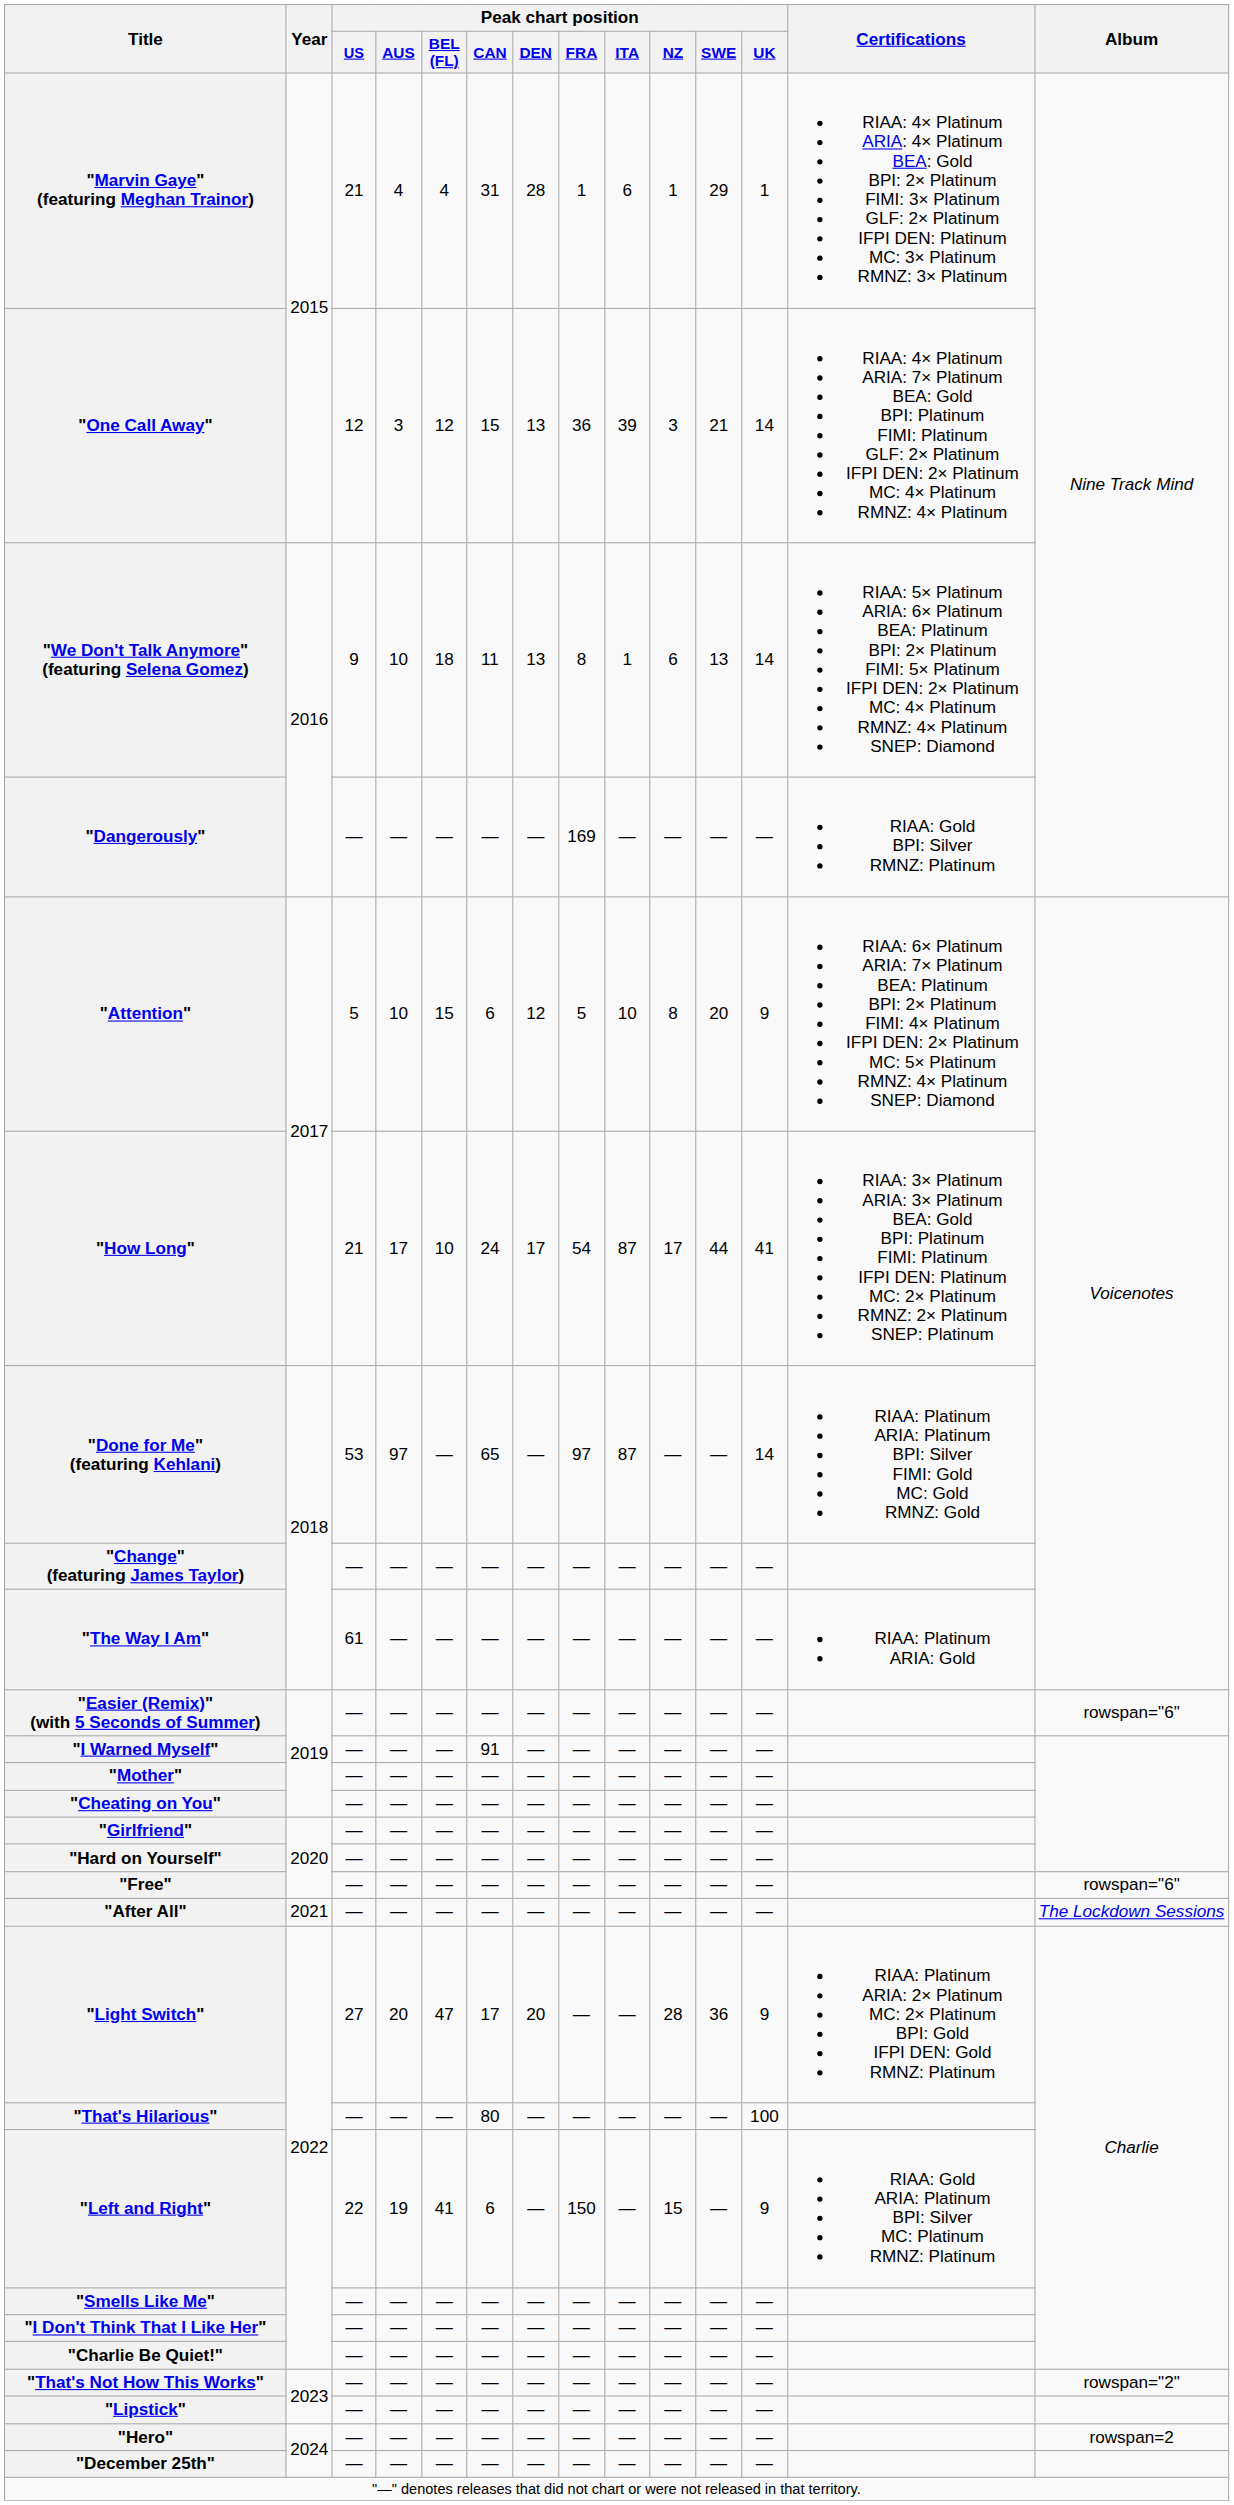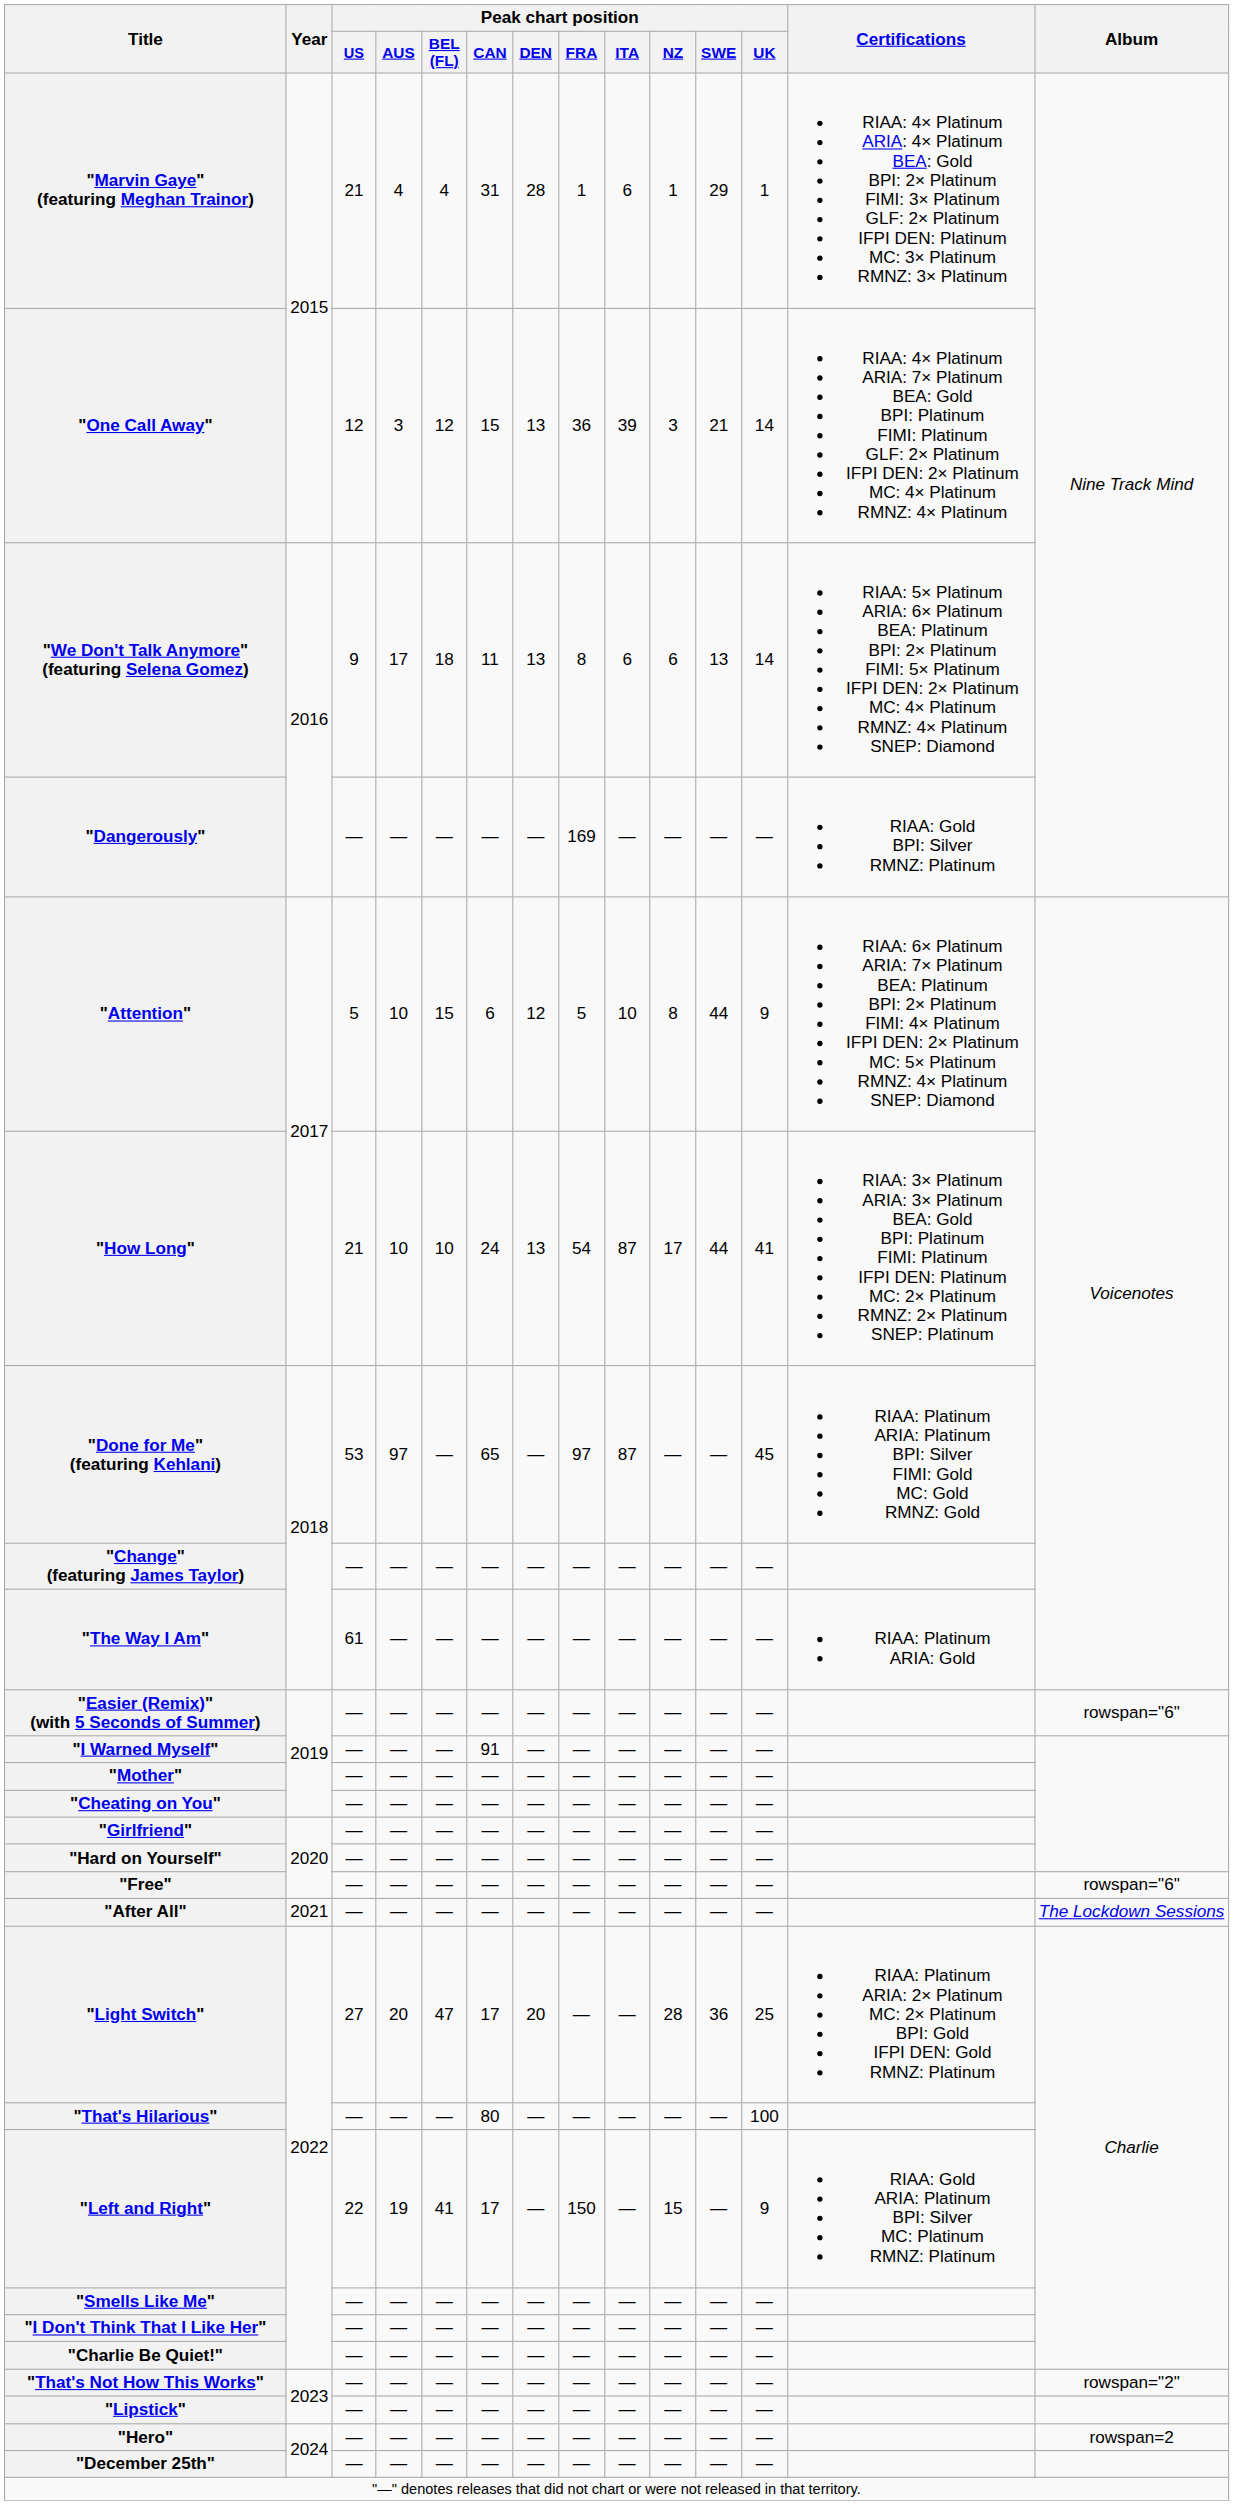"We Don't Talk Anymore" (featuring Selena Gomez) | Peak chart position / AUS: 10 -> 17
"We Don't Talk Anymore" (featuring Selena Gomez) | Peak chart position / ITA: 1 -> 6
"Attention" | Peak chart position / SWE: 20 -> 44
"How Long" | Peak chart position / AUS: 17 -> 10
"How Long" | Peak chart position / DEN: 17 -> 13
"Done for Me" (featuring Kehlani) | Peak chart position / UK: 14 -> 45
"Light Switch" | Peak chart position / UK: 9 -> 25
"Left and Right" | Peak chart position / CAN: 6 -> 17
